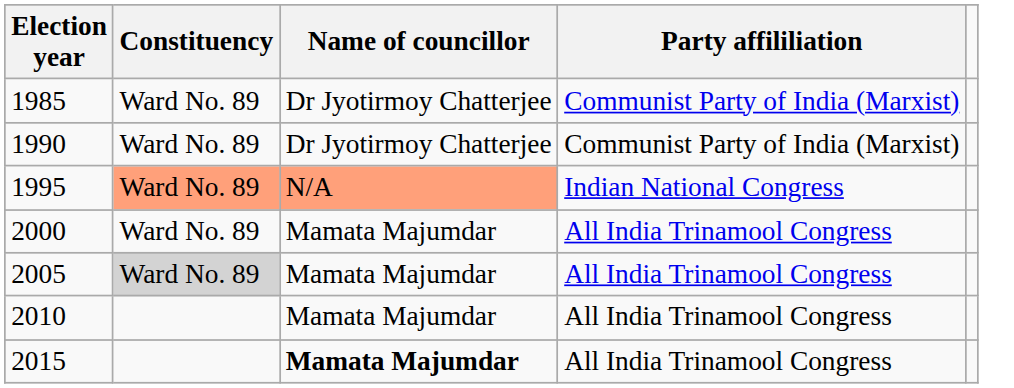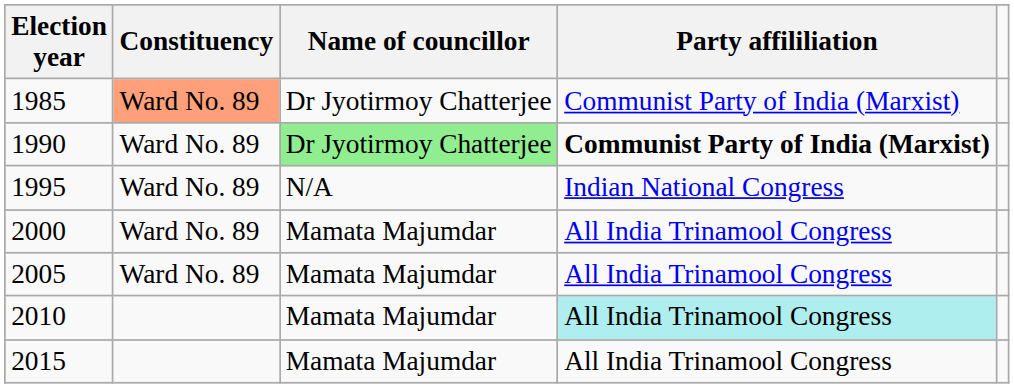1985 | Constituency: no background -> lightsalmon background
1990 | Name of councillor: no background -> lightgreen background
1990 | Party affililiation: normal -> bold
1995 | Constituency: lightsalmon background -> no background
1995 | Name of councillor: lightsalmon background -> no background
2005 | Constituency: lightgrey background -> no background
2010 | Party affililiation: no background -> paleturquoise background
2015 | Name of councillor: bold -> normal
